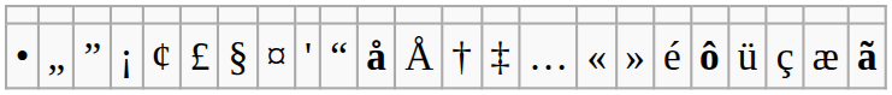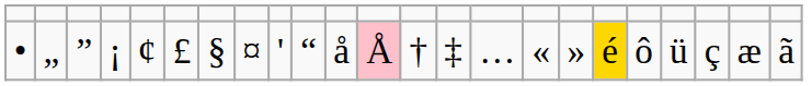• | column 11: bold -> normal
• | column 12: no background -> pink background
• | column 18: no background -> gold background
• | column 19: bold -> normal
• | column 23: bold -> normal
